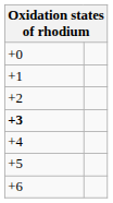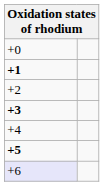+1 | column 1: normal -> bold
+5 | column 1: normal -> bold
+6 | column 1: no background -> lavender background
